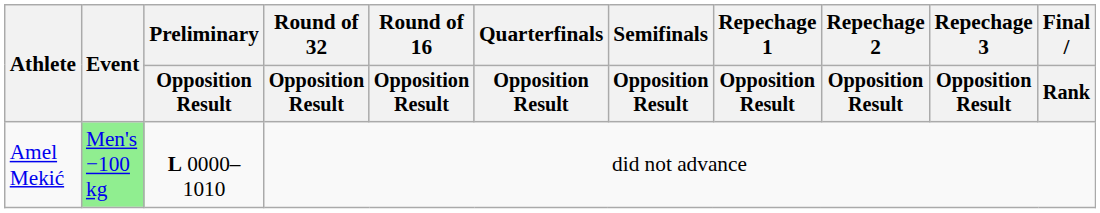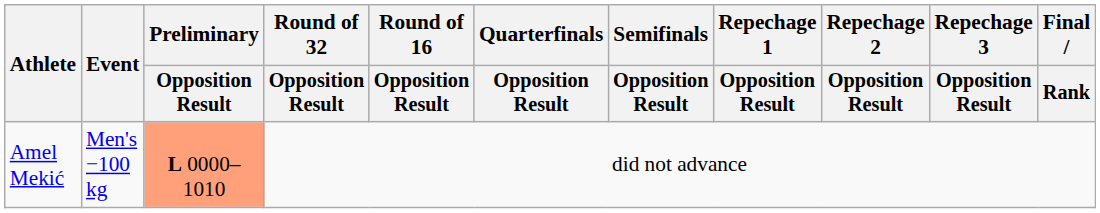Amel Mekić | Event: lightgreen background -> no background
Amel Mekić | Preliminary / Opposition Result: no background -> lightsalmon background
